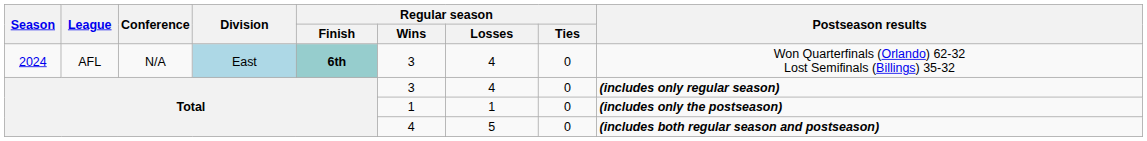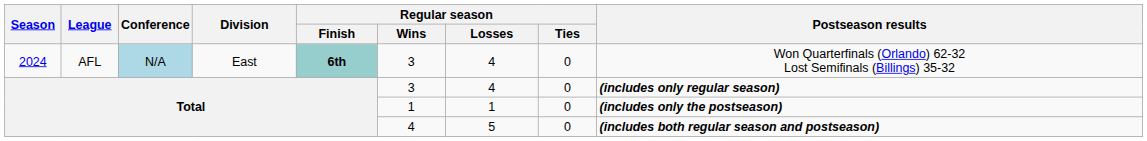2024 | Conference: no background -> lightblue background
2024 | Division: lightblue background -> no background
